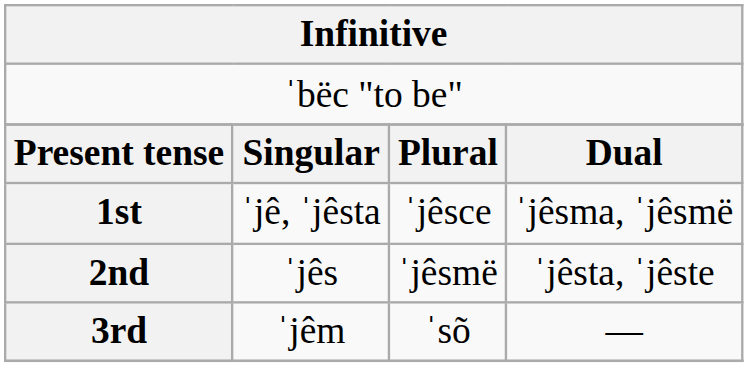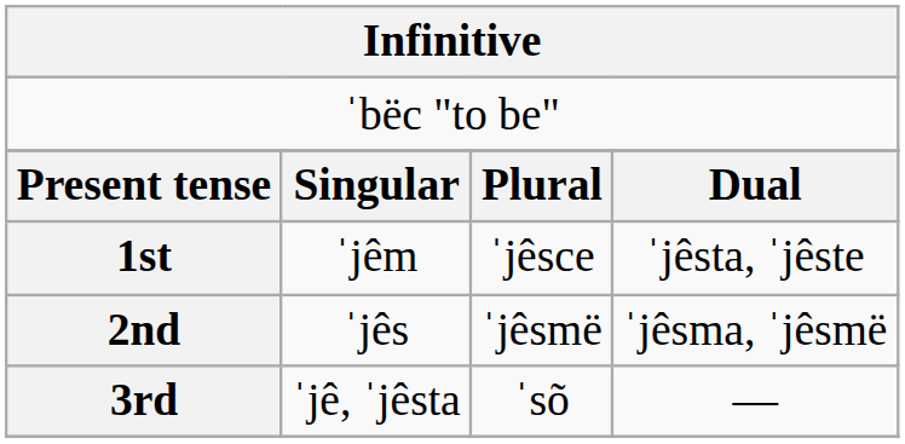1st | column 2: ˈjê, ˈjêsta -> ˈjêm
1st | column 4: ˈjêsma, ˈjêsmë -> ˈjêsta, ˈjêste
2nd | column 4: ˈjêsta, ˈjêste -> ˈjêsma, ˈjêsmë
3rd | column 2: ˈjêm -> ˈjê, ˈjêsta
